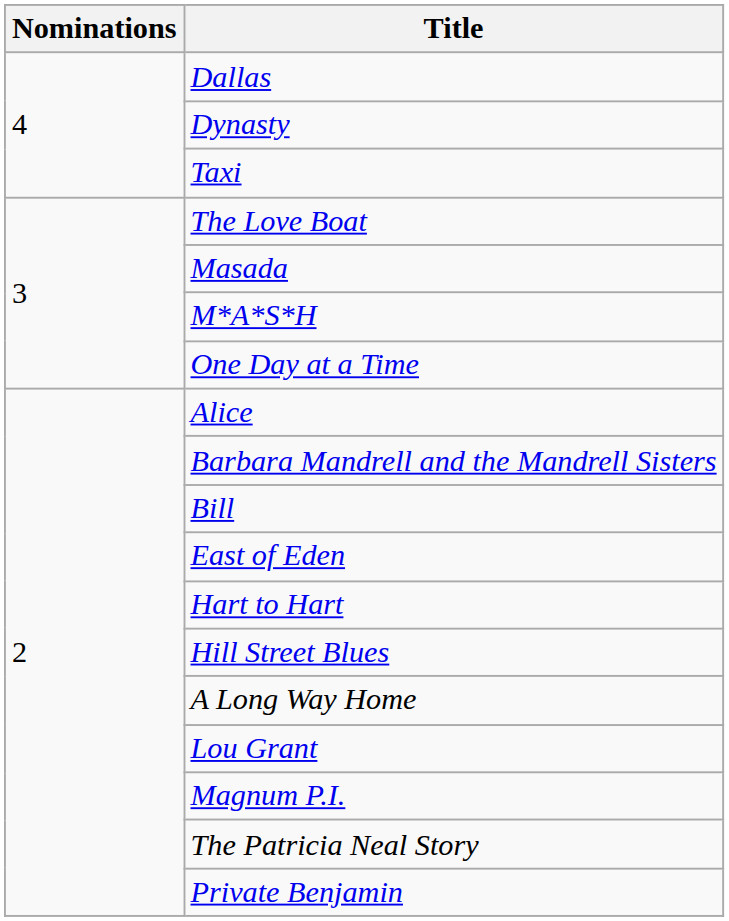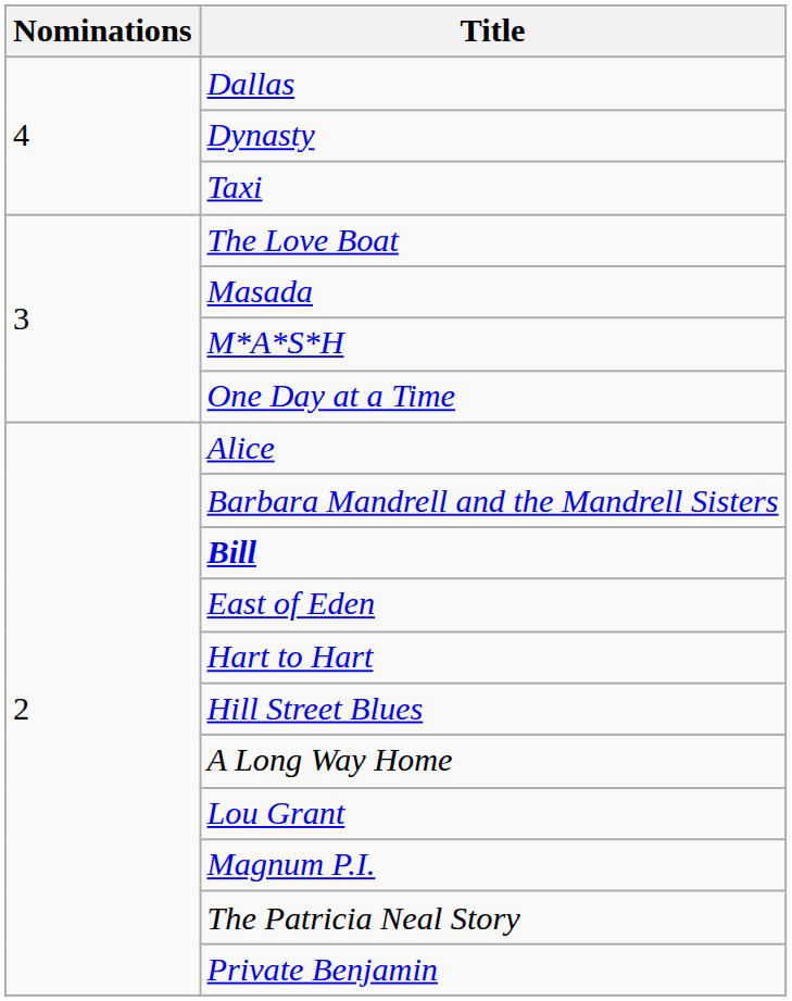Bill | Title: normal -> bold
